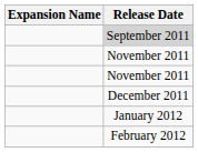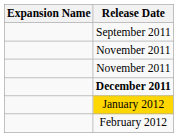row 2 | Release Date: lightgrey background -> no background
row 5 | Release Date: normal -> bold
row 6 | Release Date: no background -> gold background
